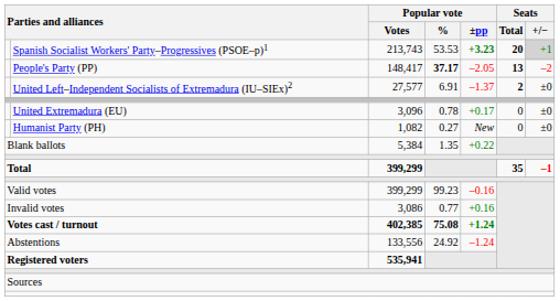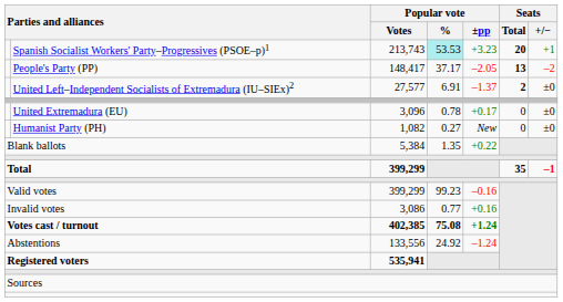Spanish Socialist Workers' Party–Progressives (PSOE–p)1 | Popular vote / %: no background -> paleturquoise background
Spanish Socialist Workers' Party–Progressives (PSOE–p)1 | Popular vote / ±pp: bold -> normal
Spanish Socialist Workers' Party–Progressives (PSOE–p)1 | Seats / +/−: lightgrey background -> no background
People's Party (PP) | Popular vote / %: bold -> normal
